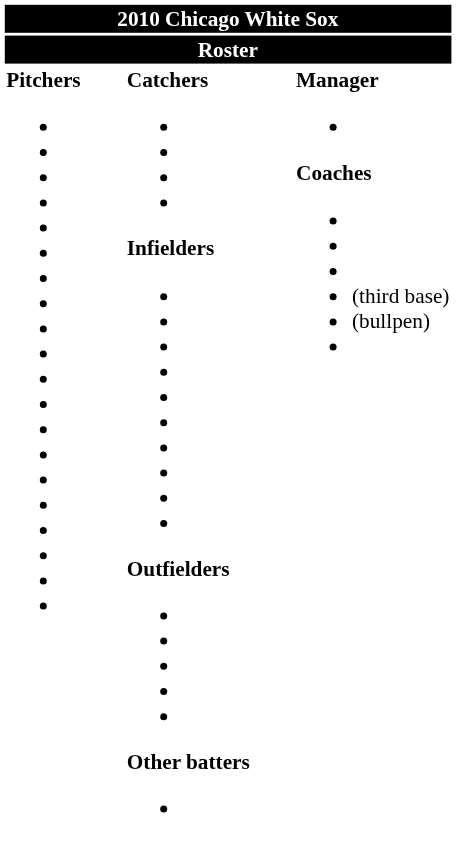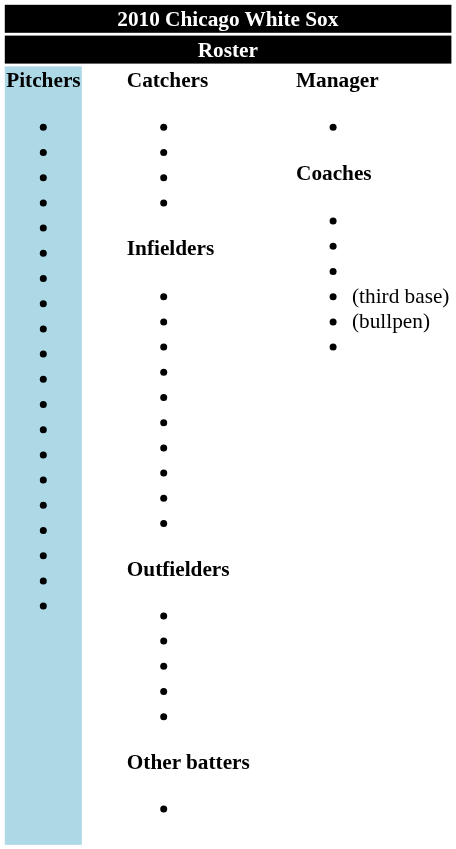Pitchers | column 1: no background -> lightblue background
